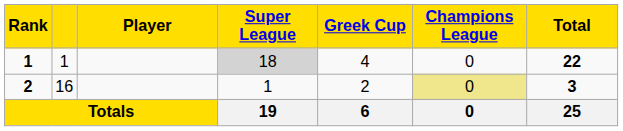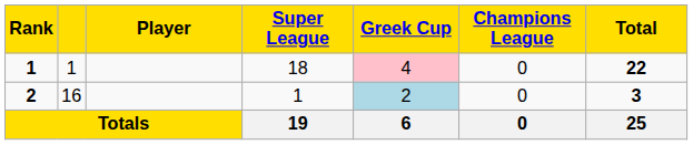row 2 | Super League: lightgrey background -> no background
row 2 | Greek Cup: no background -> pink background
row 3 | Greek Cup: no background -> lightblue background
row 3 | Champions League: khaki background -> no background
